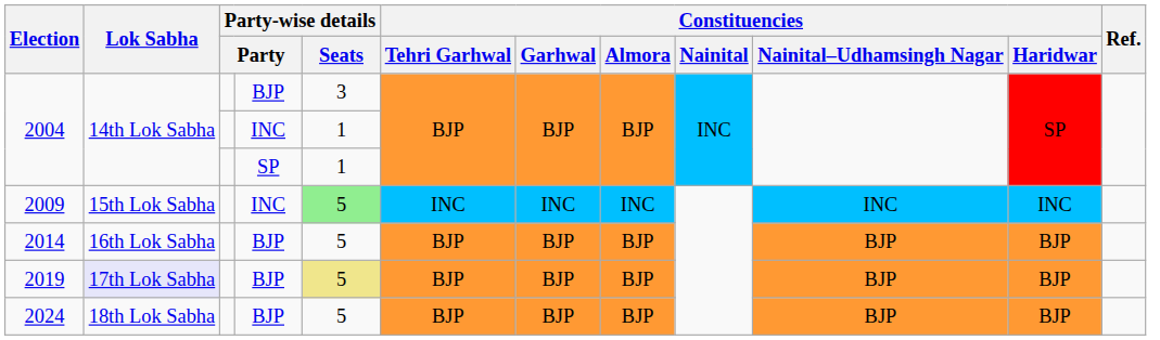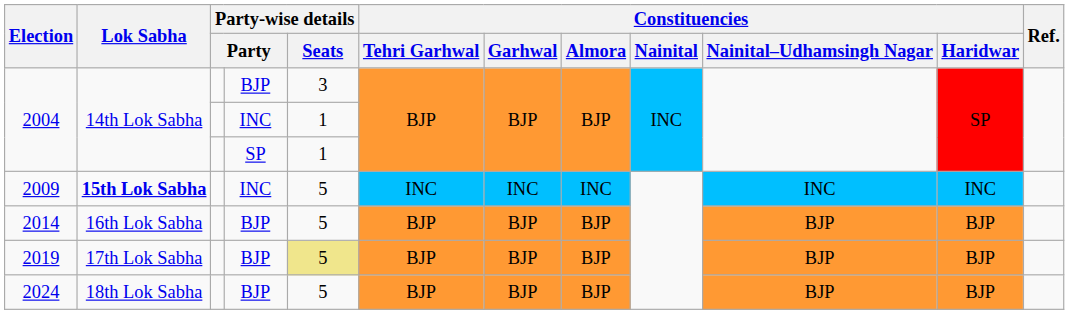2009 | Lok Sabha: normal -> bold
2009 | Party-wise details / Seats: lightgreen background -> no background
2019 | Lok Sabha: lavender background -> no background
